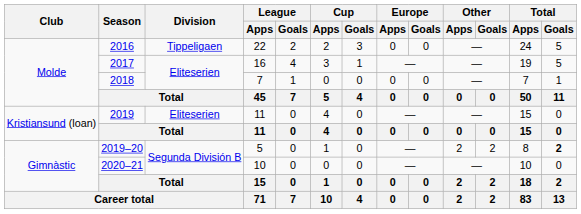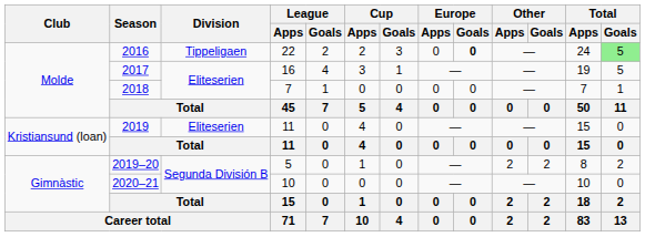2016 | Europe / Goals: normal -> bold
2016 | Total / Goals: no background -> lightgreen background
2019–20 | Total / Goals: bold -> normal
